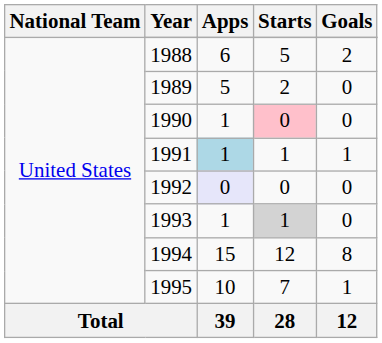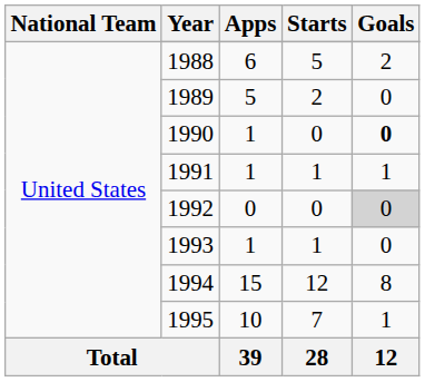1990 | Starts: pink background -> no background
1990 | Goals: normal -> bold
1991 | Apps: lightblue background -> no background
1992 | Apps: lavender background -> no background
1992 | Goals: no background -> lightgrey background
1993 | Starts: lightgrey background -> no background
